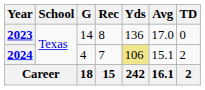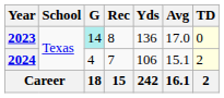2023 | G: no background -> paleturquoise background
2023 | TD: no background -> lightyellow background
2024 | Yds: khaki background -> no background
2024 | TD: no background -> lightyellow background
